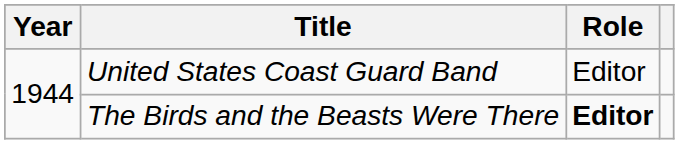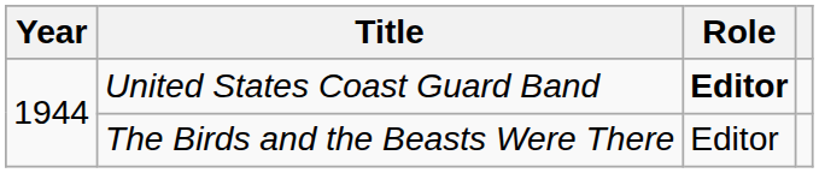United States Coast Guard Band | Role: normal -> bold
The Birds and the Beasts Were There | Role: bold -> normal
